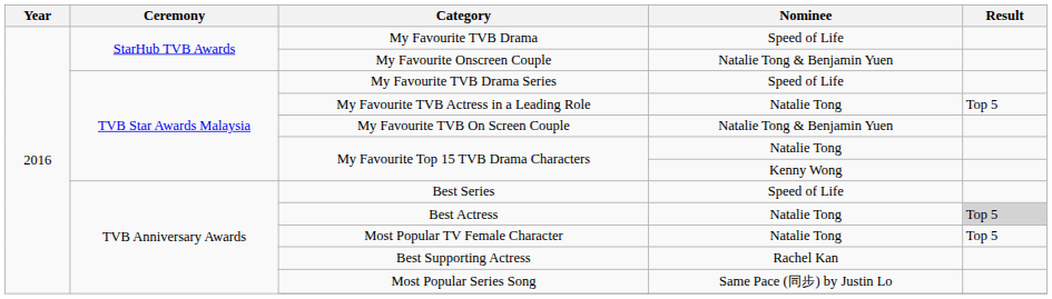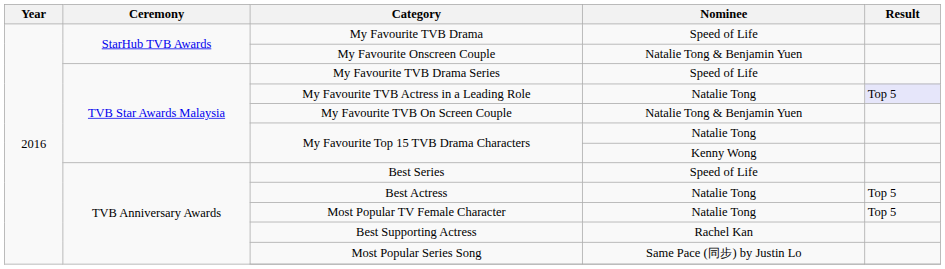My Favourite TVB Actress in a Leading Role | Result: no background -> lavender background
Best Actress | Result: lightgrey background -> no background
